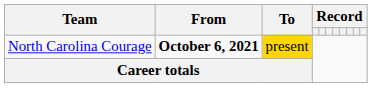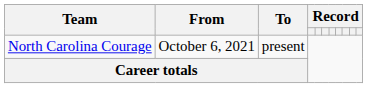North Carolina Courage | From: bold -> normal
North Carolina Courage | To: gold background -> no background
